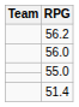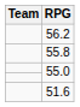row 3 | RPG: 56.0 -> 55.8
row 6 | RPG: 51.4 -> 51.6
